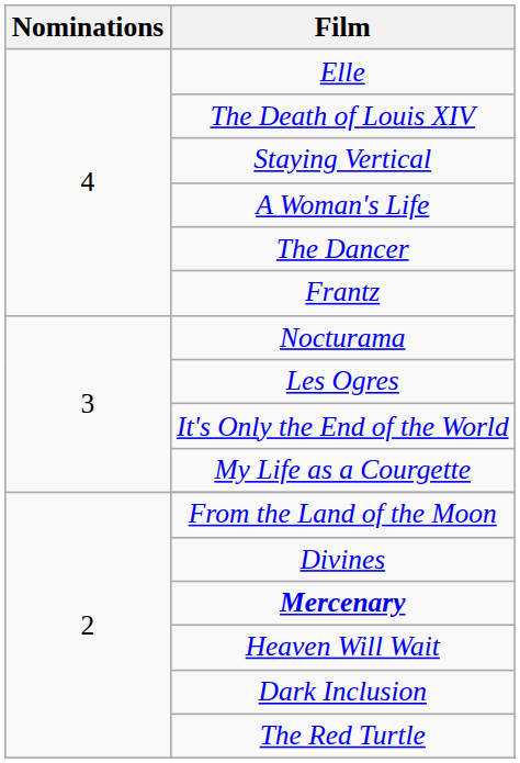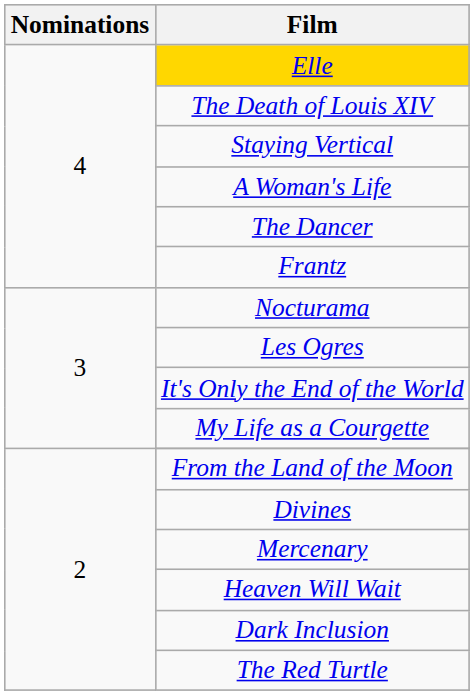Elle | Film: no background -> gold background
Mercenary | Film: bold -> normal
